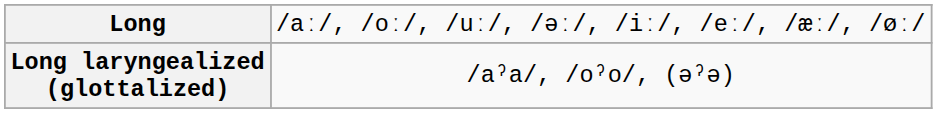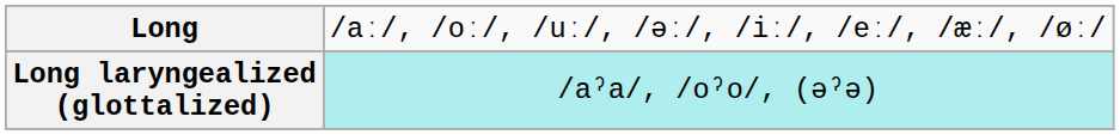Long laryngealized (glottalized) | column 2: no background -> paleturquoise background
